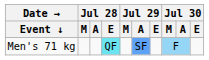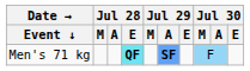Men's 71 kg | Jul 28 / E: normal -> bold
Men's 71 kg | Jul 29 / A: normal -> bold
